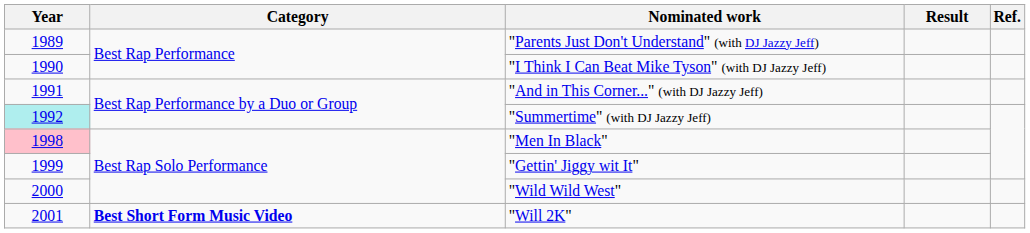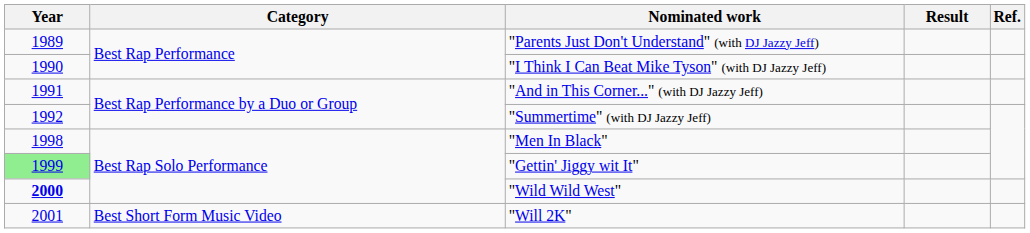"Summertime" (with DJ Jazzy Jeff) | Year: paleturquoise background -> no background
"Men In Black" | Year: pink background -> no background
"Gettin' Jiggy wit It" | Year: no background -> lightgreen background
"Wild Wild West" | Year: normal -> bold
"Will 2K" | Category: bold -> normal
